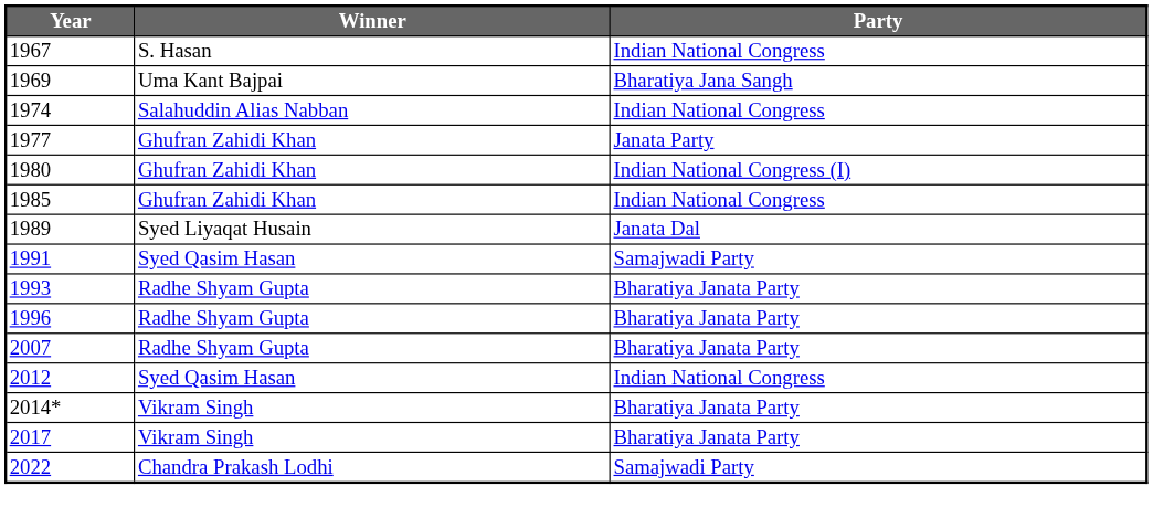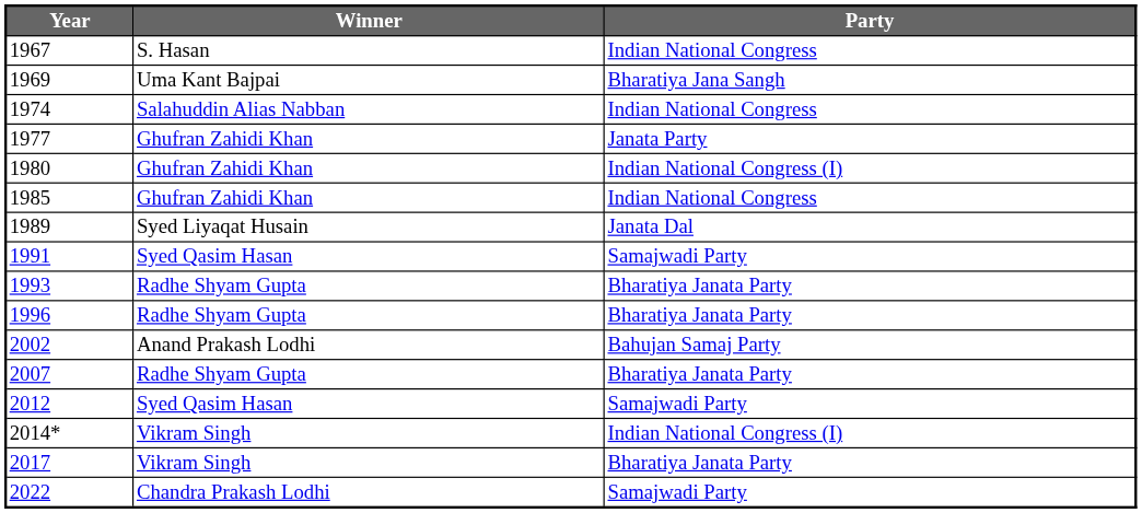+ row: 2002 | Anand Prakash Lodhi | Bahujan Samaj Party
2012 | Party: Indian National Congress -> Samajwadi Party
2014* | Party: Bharatiya Janata Party -> Indian National Congress (I)
